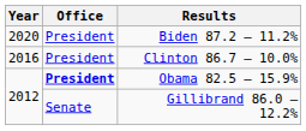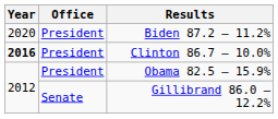Clinton 86.7 – 10.0% | Year: normal -> bold
Obama 82.5 – 15.9% | Office: bold -> normal
